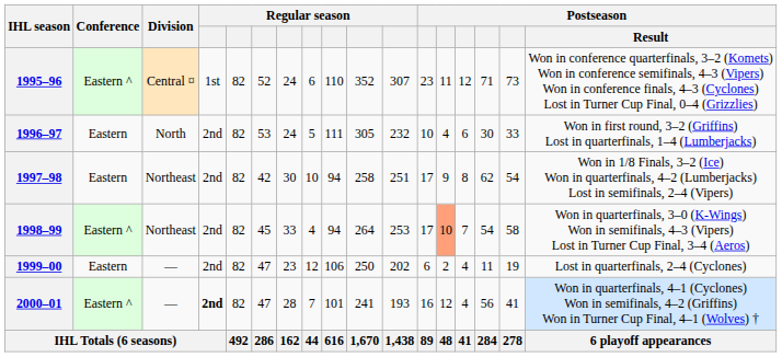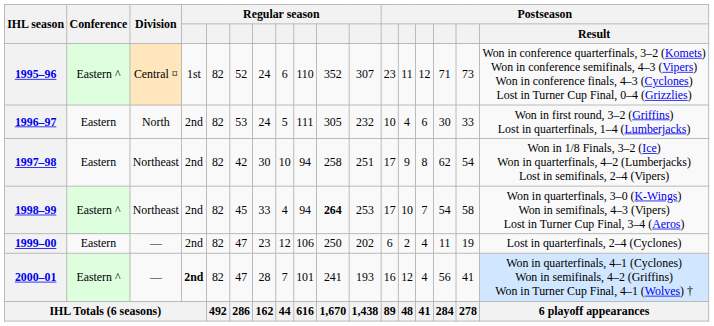1998–99 | column 10: normal -> bold
1998–99 | column 13: lightsalmon background -> no background
